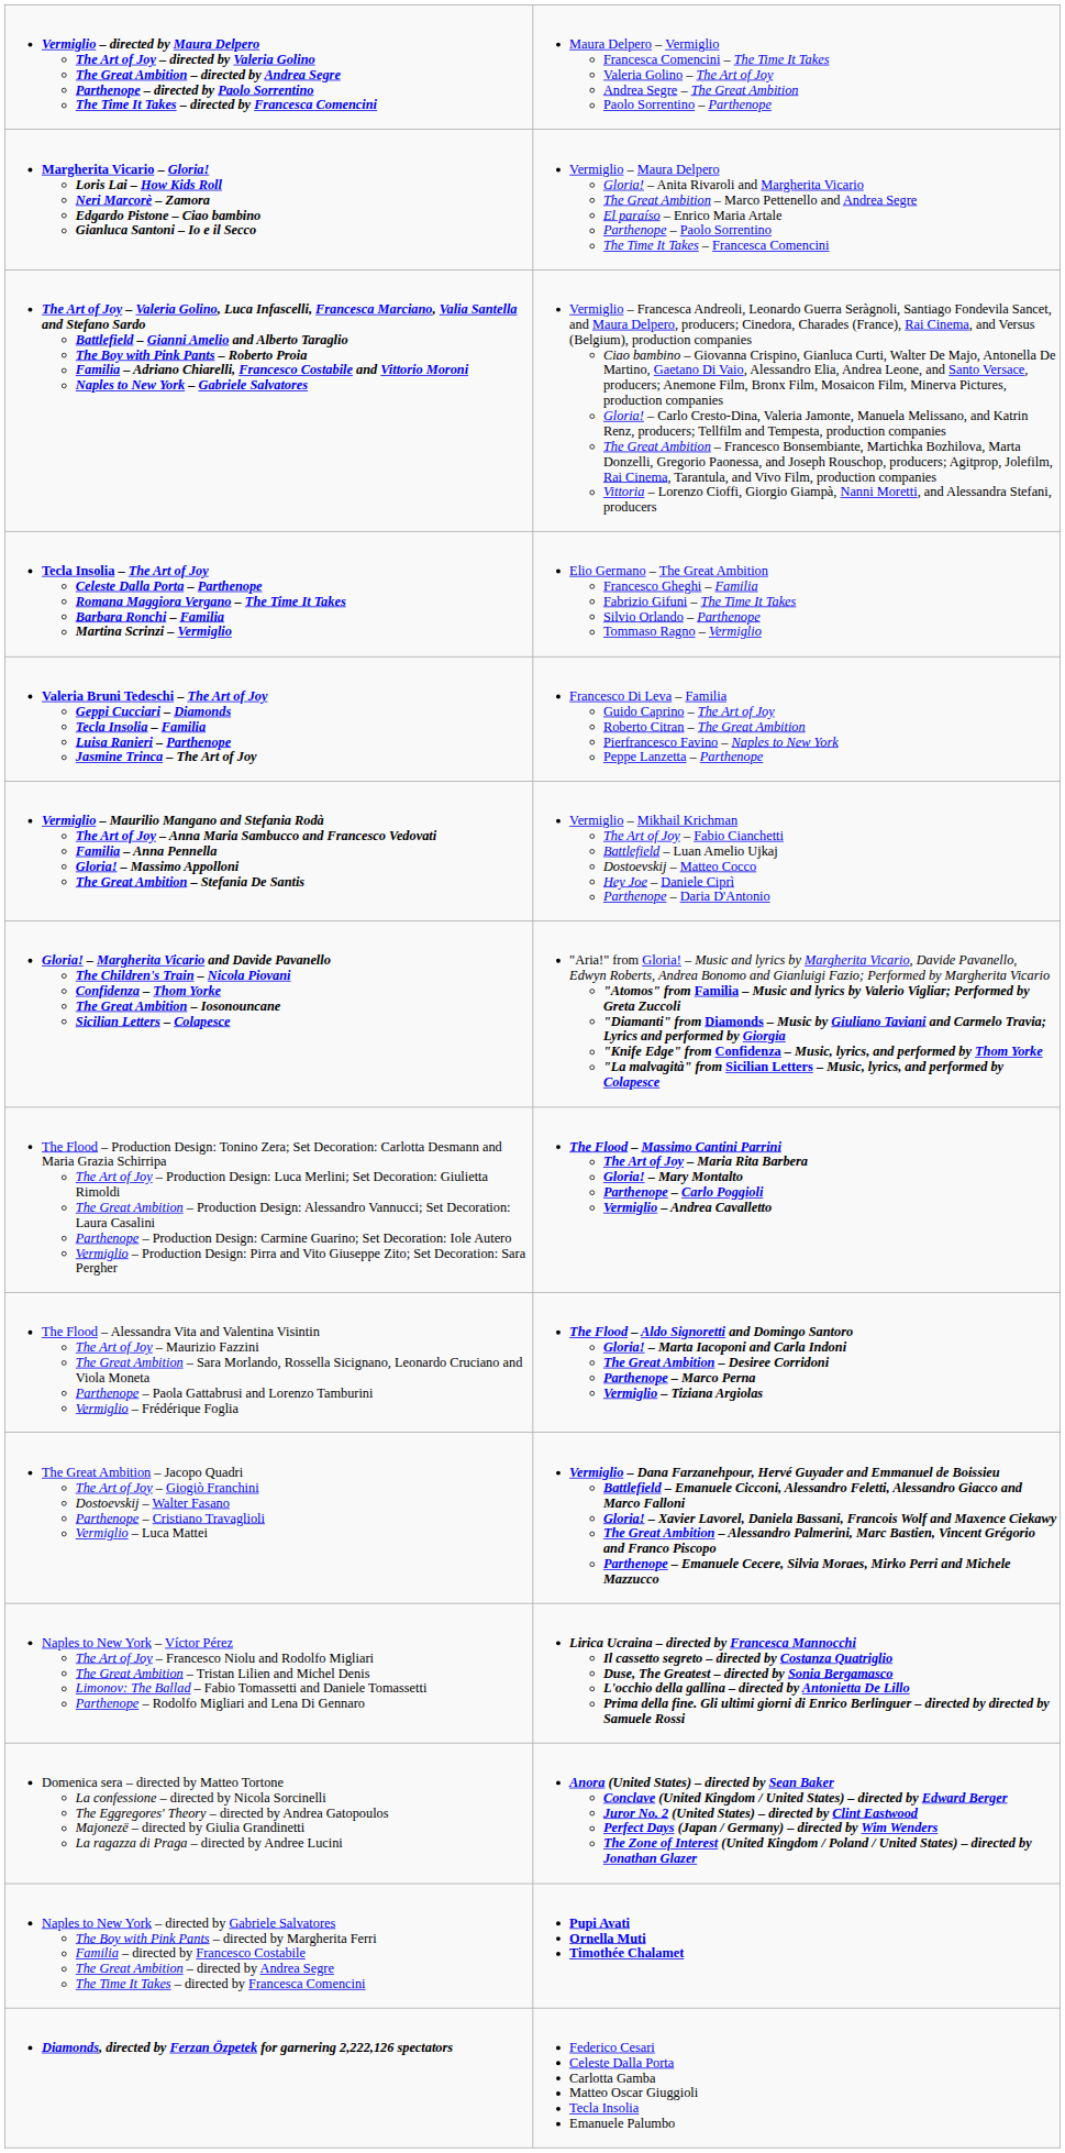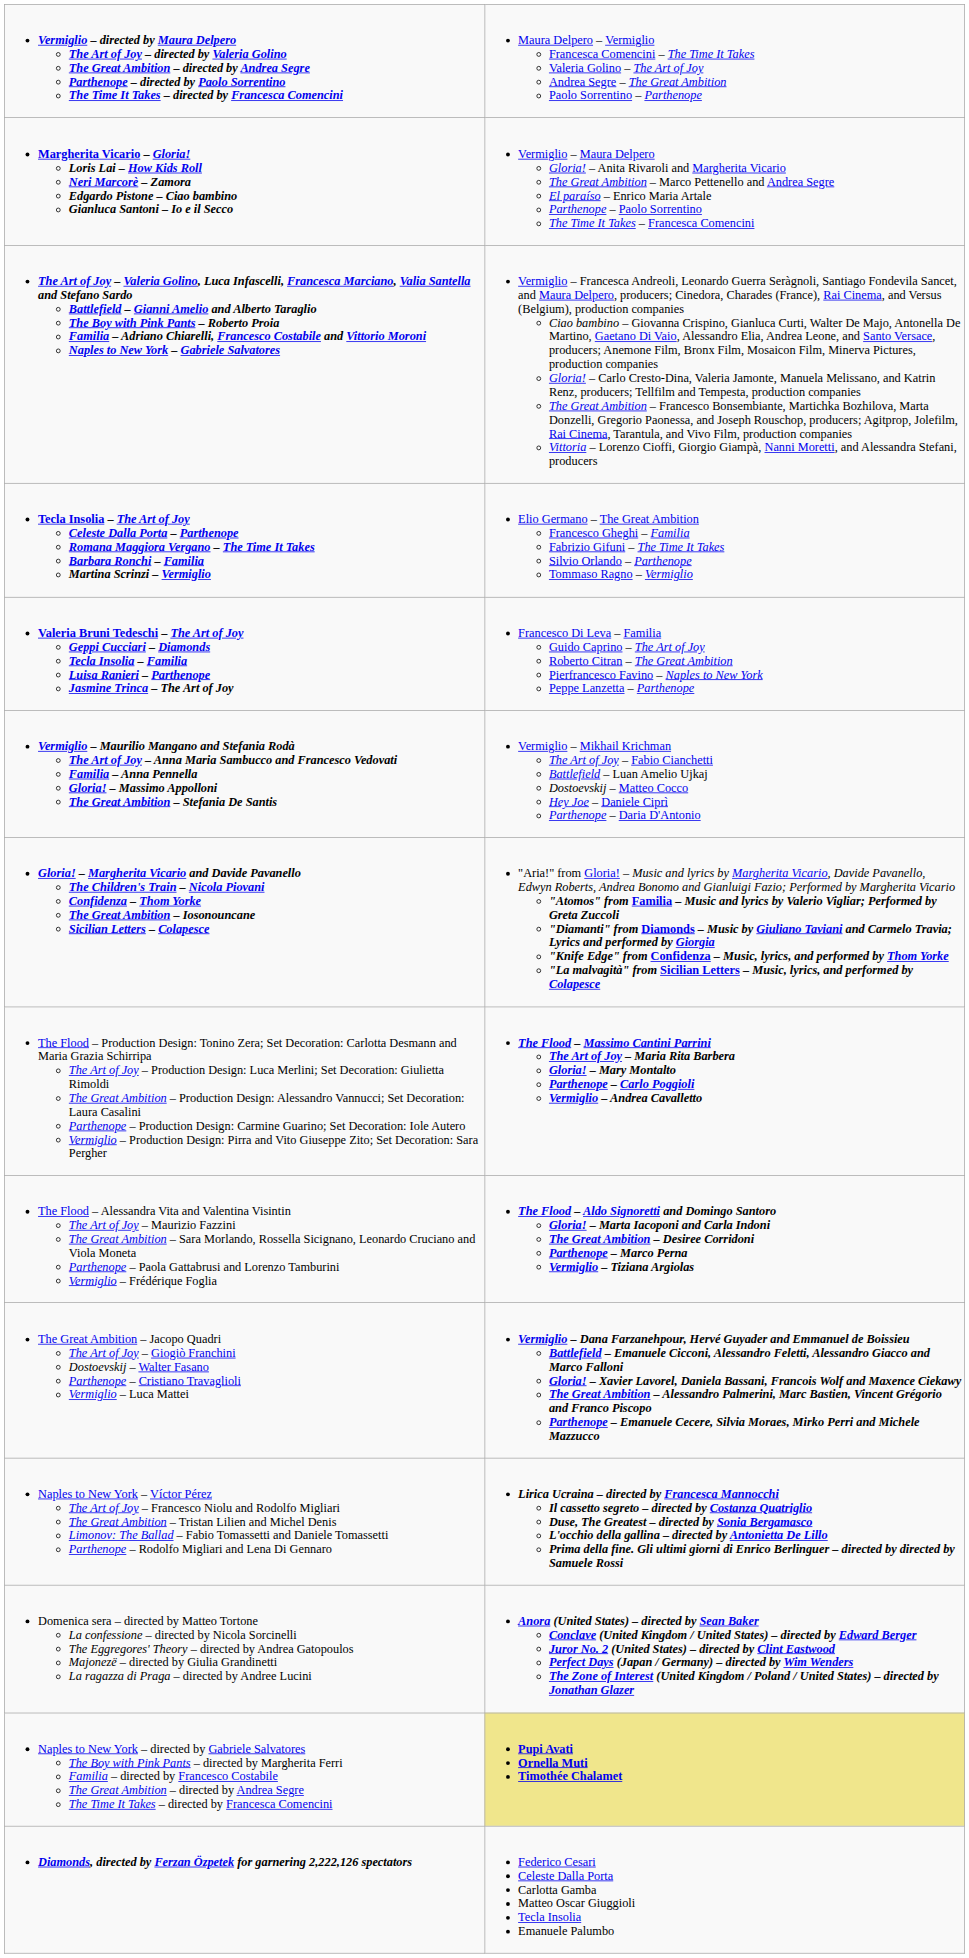row 13 | column 2: no background -> khaki background
